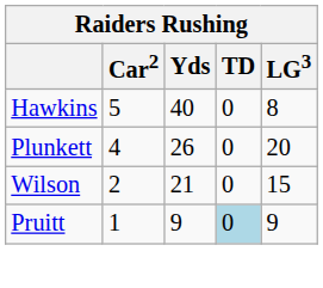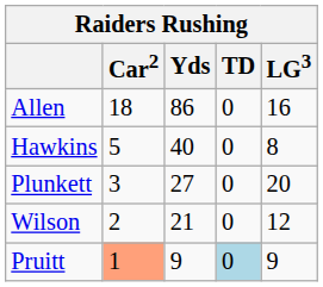+ row: Allen | 18 | 86 | 0 | 16
Plunkett | Car2: 4 -> 3
Plunkett | Yds: 26 -> 27
Wilson | LG3: 15 -> 12
Pruitt | Car2: no background -> lightsalmon background
